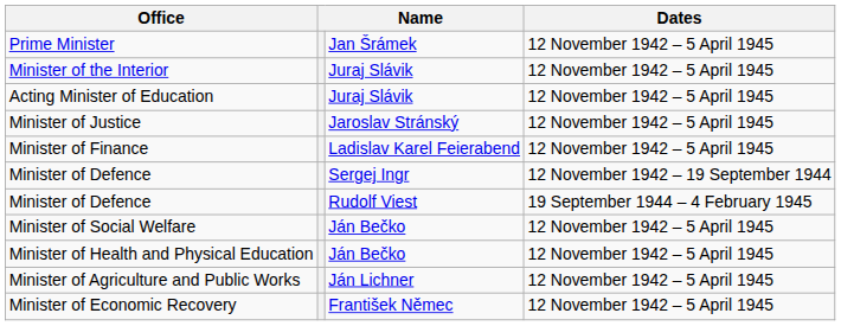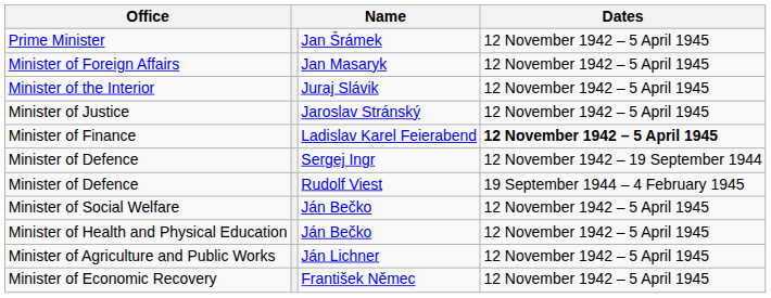+ row: Minister of Foreign Affairs | Jan Masaryk | 12 November 1942 – 5 April 1945
- row: Acting Minister of Education | Juraj Slávik | 12 November 1942 – 5 April 1945
Minister of Finance | Dates: normal -> bold
